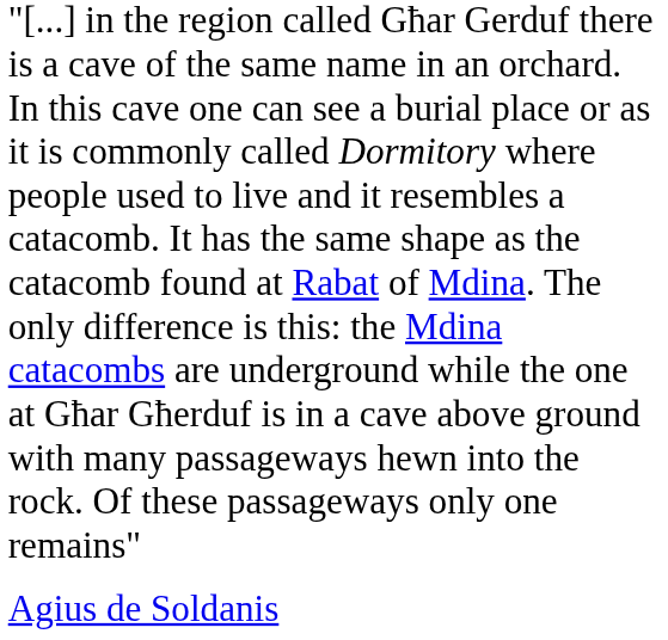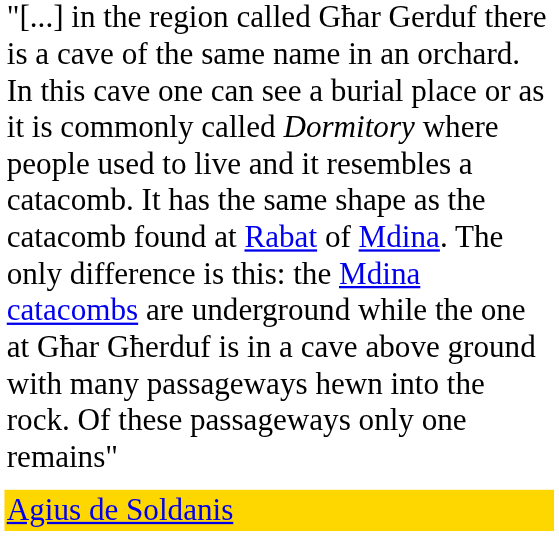row 2 | column 1: no background -> gold background
